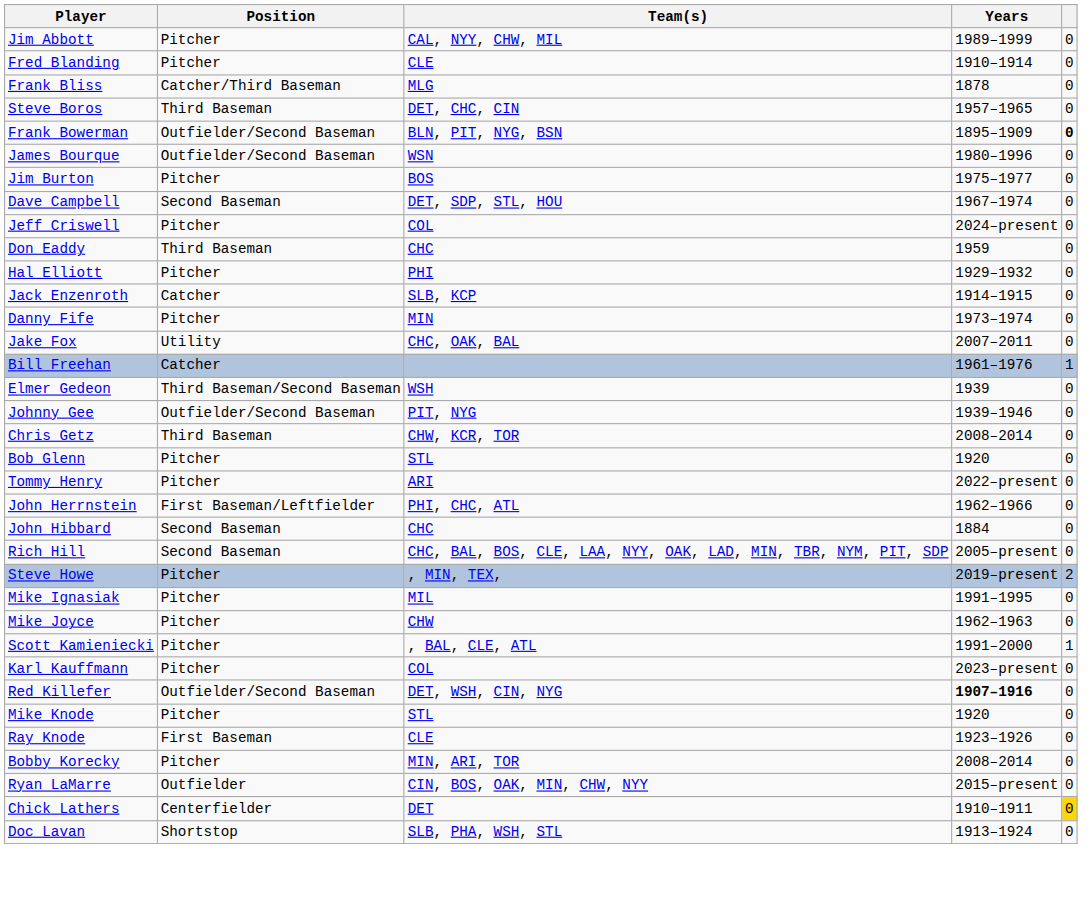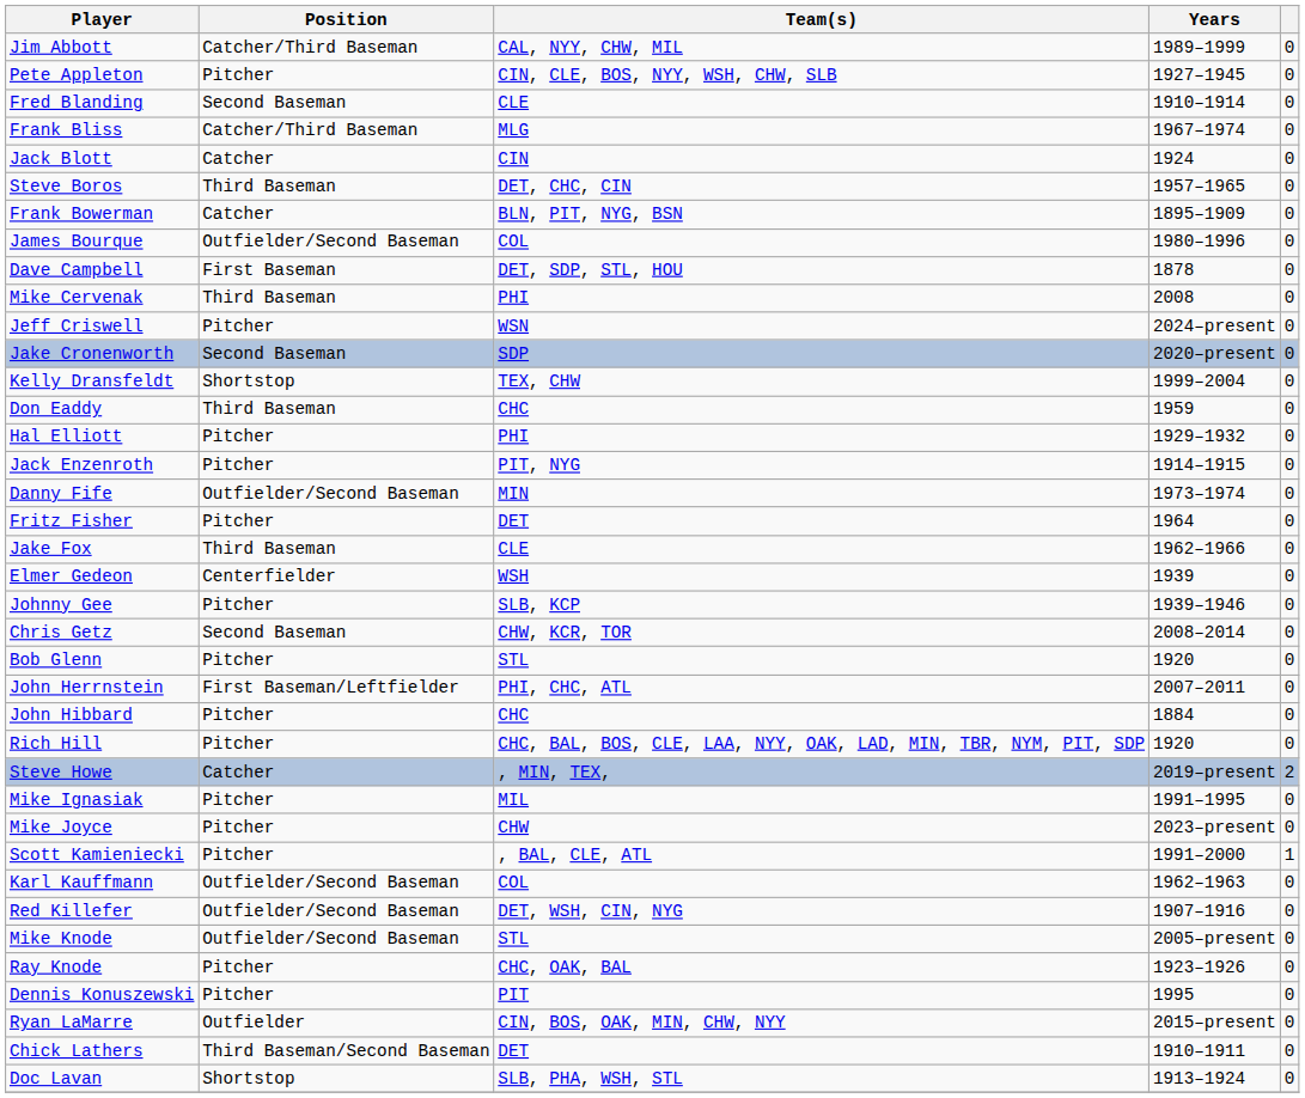Jim Abbott | Position: Pitcher -> Catcher/Third Baseman
+ row: Pete Appleton | Pitcher | CIN, CLE, BOS, NYY, WSH, CHW, SLB | 1927–1945 | 0
Fred Blanding | Position: Pitcher -> Second Baseman
Frank Bliss | Years: 1878 -> 1967–1974
+ row: Jack Blott | Catcher | CIN | 1924 | 0
Frank Bowerman | Position: Outfielder/Second Baseman -> Catcher
Frank Bowerman | column 5: bold -> normal
James Bourque | Team(s): WSN -> COL
- row: Jim Burton | Pitcher | BOS | 1975–1977 | 0
Dave Campbell | Position: Second Baseman -> First Baseman
Dave Campbell | Years: 1967–1974 -> 1878
+ row: Mike Cervenak | Third Baseman | PHI | 2008 | 0
Jeff Criswell | Team(s): COL -> WSN
+ row: Jake Cronenworth | Second Baseman | SDP | 2020–present | 0
+ row: Kelly Dransfeldt | Shortstop | TEX, CHW | 1999–2004 | 0
Jack Enzenroth | Position: Catcher -> Pitcher
Jack Enzenroth | Team(s): SLB, KCP -> PIT, NYG
Danny Fife | Position: Pitcher -> Outfielder/Second Baseman
+ row: Fritz Fisher | Pitcher | DET | 1964 | 0
Jake Fox | Position: Utility -> Third Baseman
Jake Fox | Team(s): CHC, OAK, BAL -> CLE
Jake Fox | Years: 2007–2011 -> 1962–1966
- row: Bill Freehan | Catcher | 1961–1976 | 1
Elmer Gedeon | Position: Third Baseman/Second Baseman -> Centerfielder
Johnny Gee | Position: Outfielder/Second Baseman -> Pitcher
Johnny Gee | Team(s): PIT, NYG -> SLB, KCP
Chris Getz | Position: Third Baseman -> Second Baseman
- row: Tommy Henry | Pitcher | ARI | 2022–present | 0
John Herrnstein | Years: 1962–1966 -> 2007–2011
John Hibbard | Position: Second Baseman -> Pitcher
Rich Hill | Position: Second Baseman -> Pitcher
Rich Hill | Years: 2005–present -> 1920
Steve Howe | Position: Pitcher -> Catcher
Mike Joyce | Years: 1962–1963 -> 2023–present
Karl Kauffmann | Position: Pitcher -> Outfielder/Second Baseman
Karl Kauffmann | Years: 2023–present -> 1962–1963
Red Killefer | Years: bold -> normal
Mike Knode | Position: Pitcher -> Outfielder/Second Baseman
Mike Knode | Years: 1920 -> 2005–present
Ray Knode | Position: First Baseman -> Pitcher
Ray Knode | Team(s): CLE -> CHC, OAK, BAL
+ row: Dennis Konuszewski | Pitcher | PIT | 1995 | 0
- row: Bobby Korecky | Pitcher | MIN, ARI, TOR | 2008–2014 | 0
Chick Lathers | Position: Centerfielder -> Third Baseman/Second Baseman
Chick Lathers | column 5: gold background -> no background
